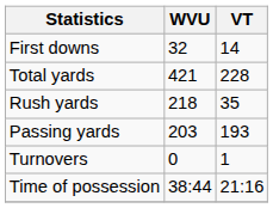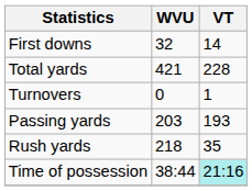rows swapped: Rush yards <-> Turnovers
Time of possession | VT: no background -> paleturquoise background
